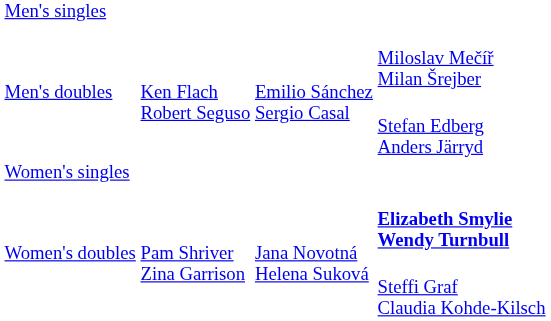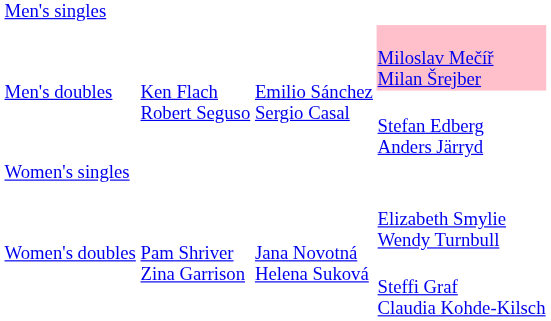Miloslav Mečíř Milan Šrejber | column 4: no background -> pink background
Elizabeth Smylie Wendy Turnbull | column 4: bold -> normal
